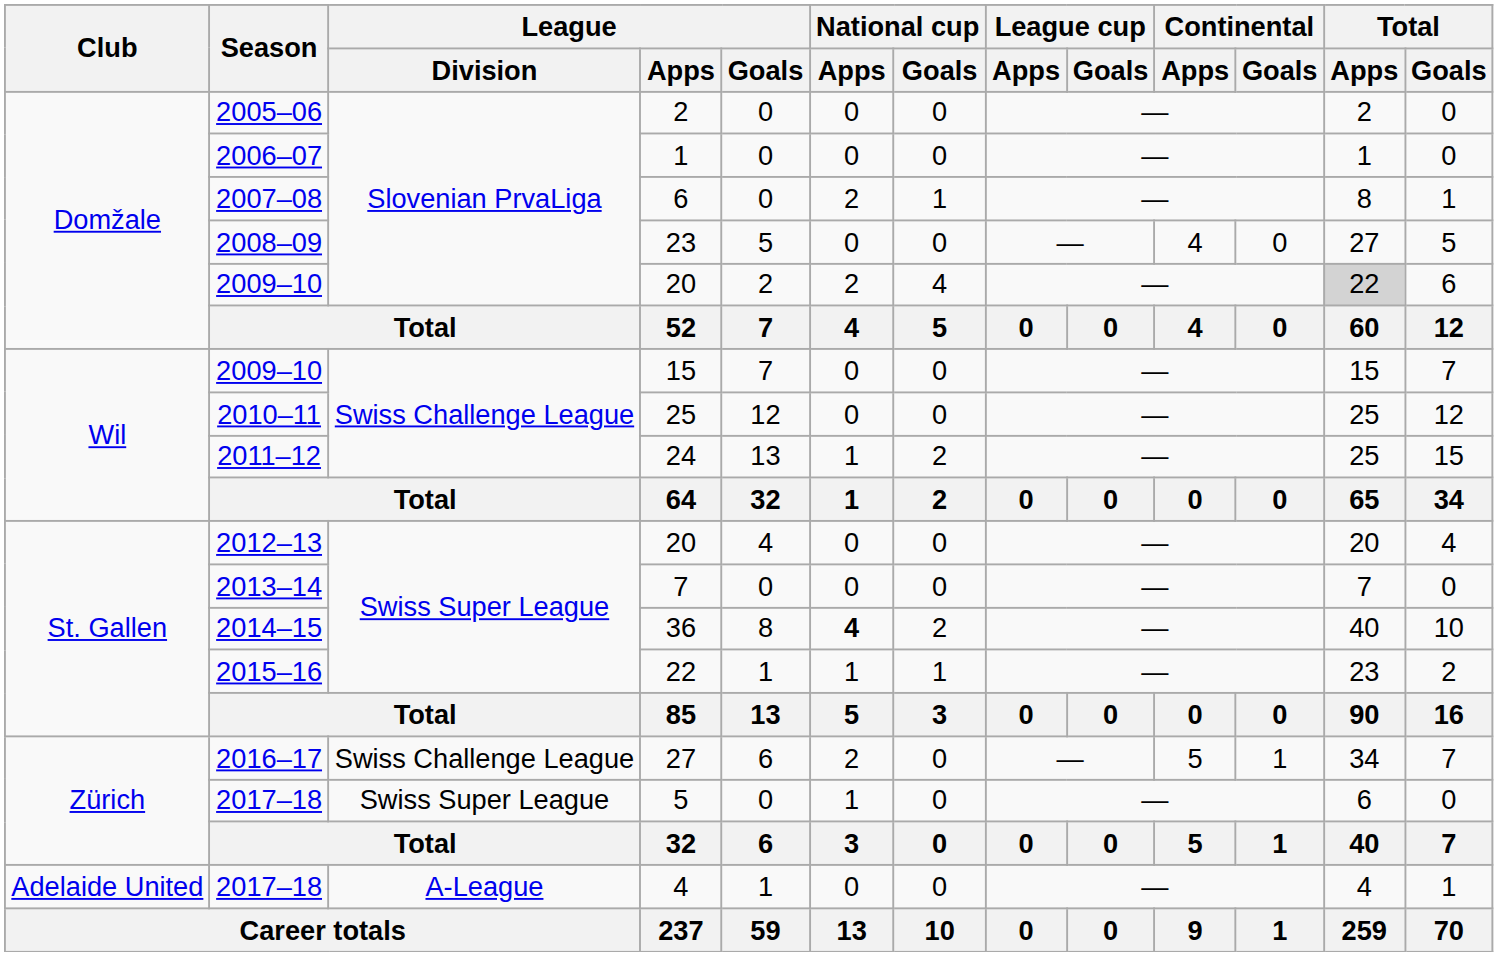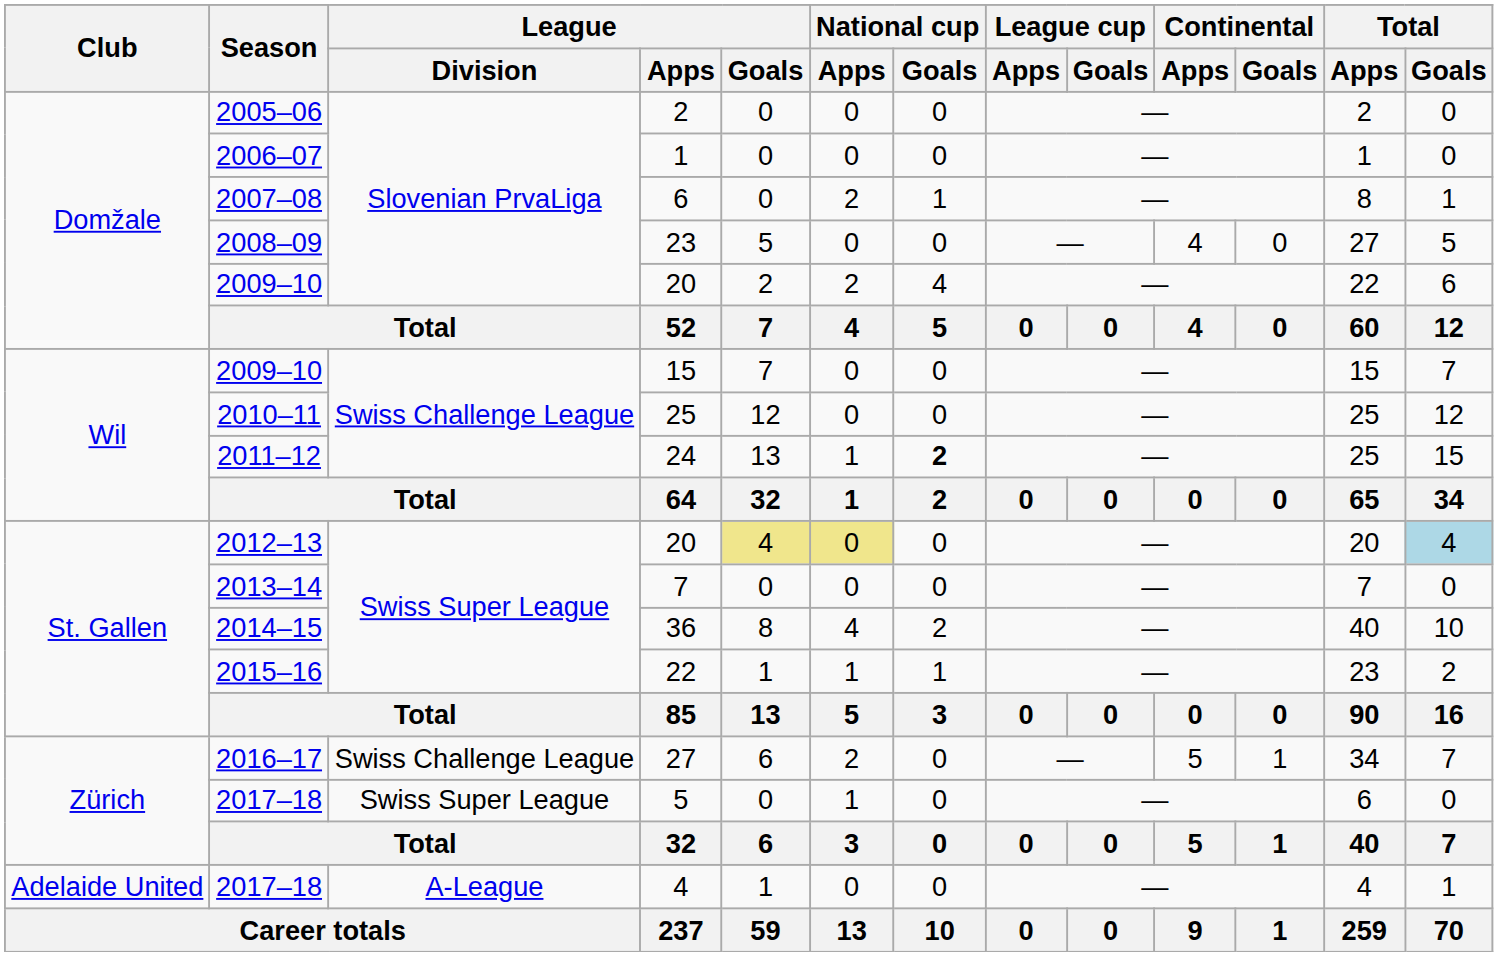2009–10 / 20 | Total / Apps: lightgrey background -> no background
24 | National cup / Goals: normal -> bold
2012–13 / 20 | League / Goals: no background -> khaki background
2012–13 / 20 | National cup / Apps: no background -> khaki background
2012–13 / 20 | Total / Goals: no background -> lightblue background
36 | National cup / Apps: bold -> normal
